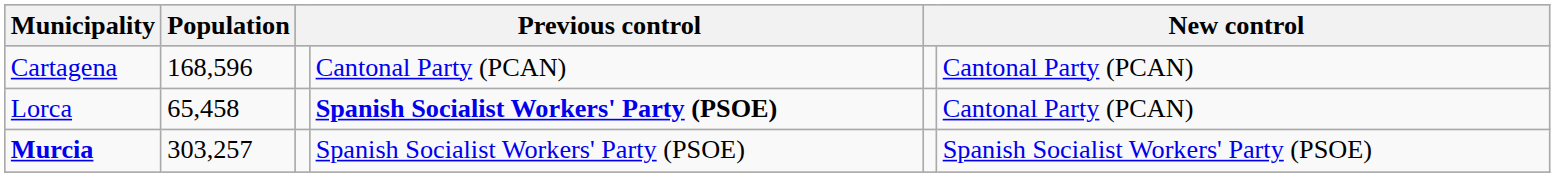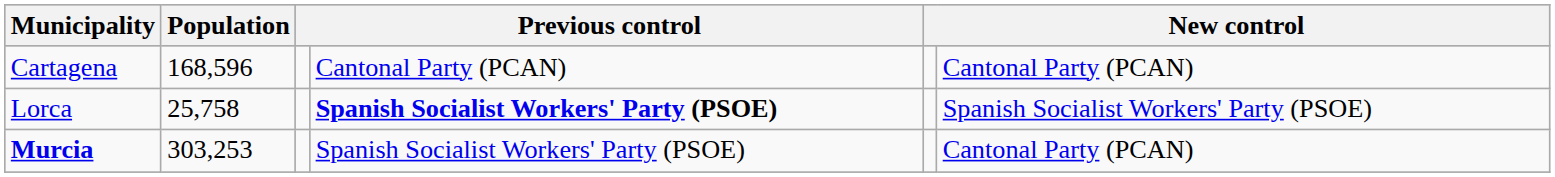Lorca | Population: 65,458 -> 25,758
Lorca | column 6: Cantonal Party (PCAN) -> Spanish Socialist Workers' Party (PSOE)
Murcia | Population: 303,257 -> 303,253
Murcia | column 6: Spanish Socialist Workers' Party (PSOE) -> Cantonal Party (PCAN)
